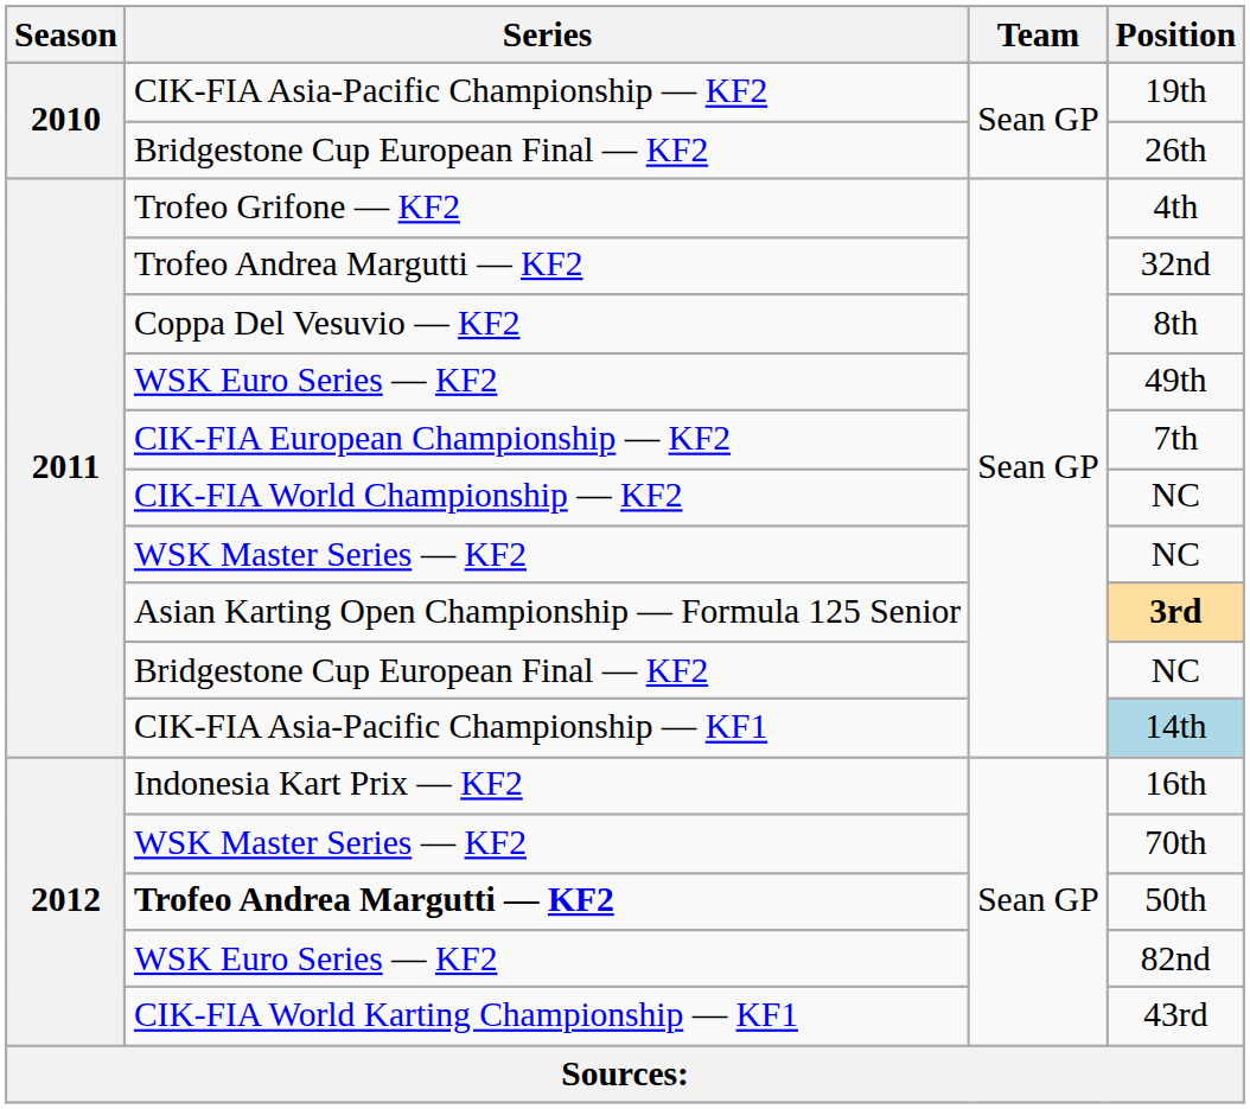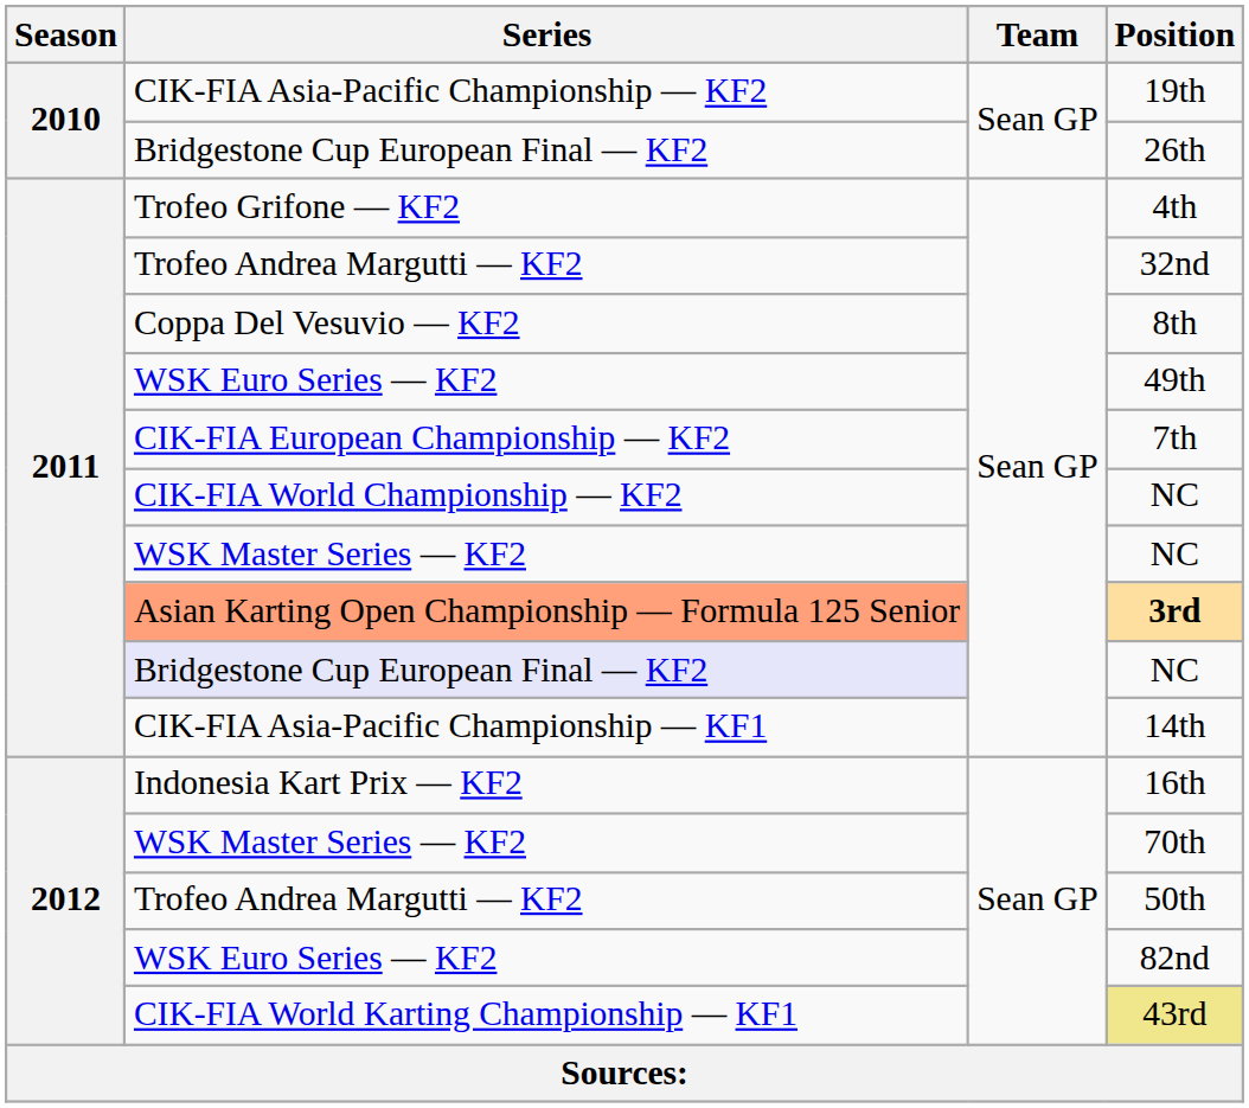3rd | Series: no background -> lightsalmon background
Bridgestone Cup European Final — KF2 / NC | Series: no background -> lavender background
14th | Position: lightblue background -> no background
50th | Series: bold -> normal
43rd | Position: no background -> khaki background
